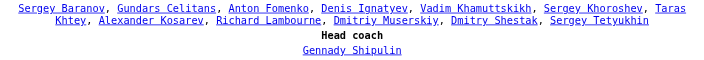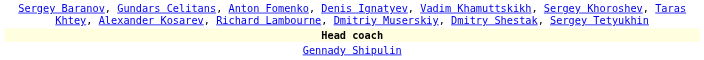row 2 | column 1: no background -> lightyellow background
